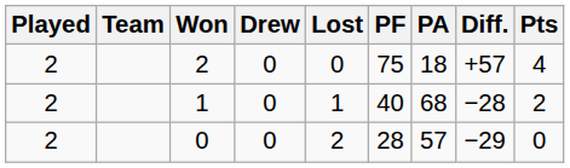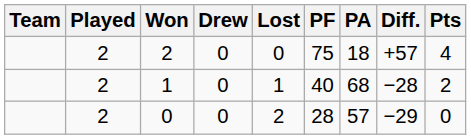columns swapped: Team <-> Played
